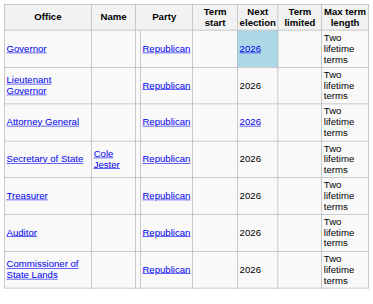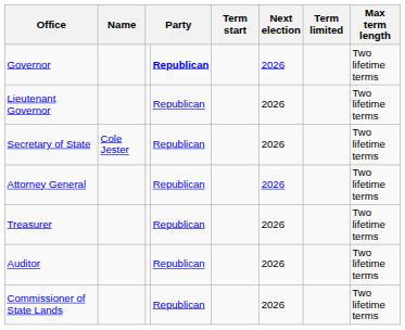Governor | column 4: normal -> bold
Governor | Next election: lightblue background -> no background
rows swapped: Secretary of State <-> Attorney General
